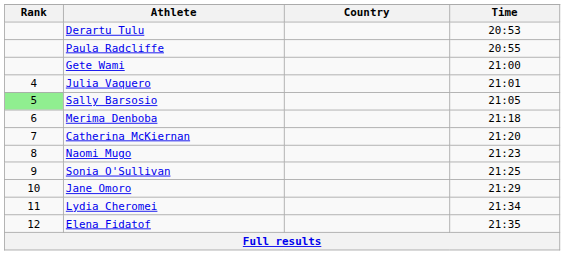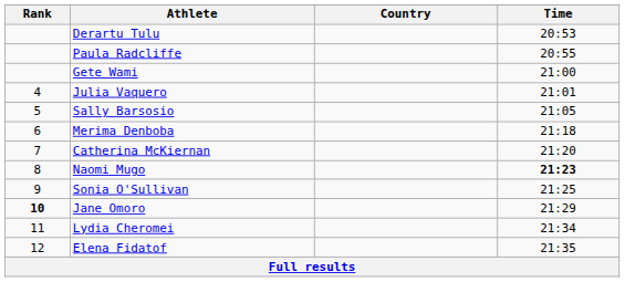Sally Barsosio | Rank: lightgreen background -> no background
Naomi Mugo | Time: normal -> bold
Jane Omoro | Rank: normal -> bold
